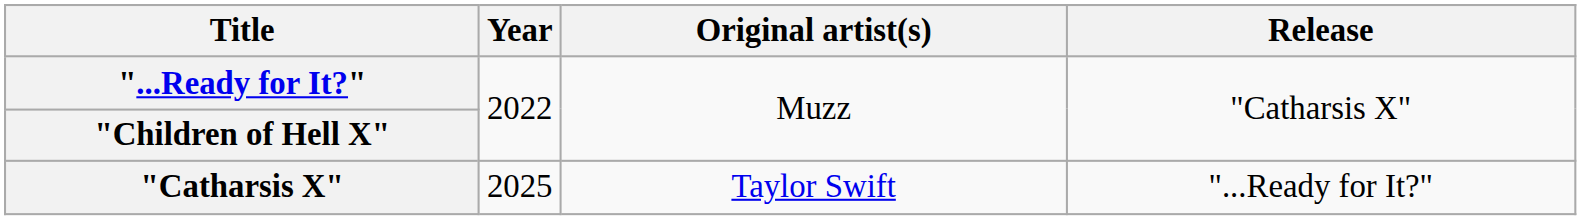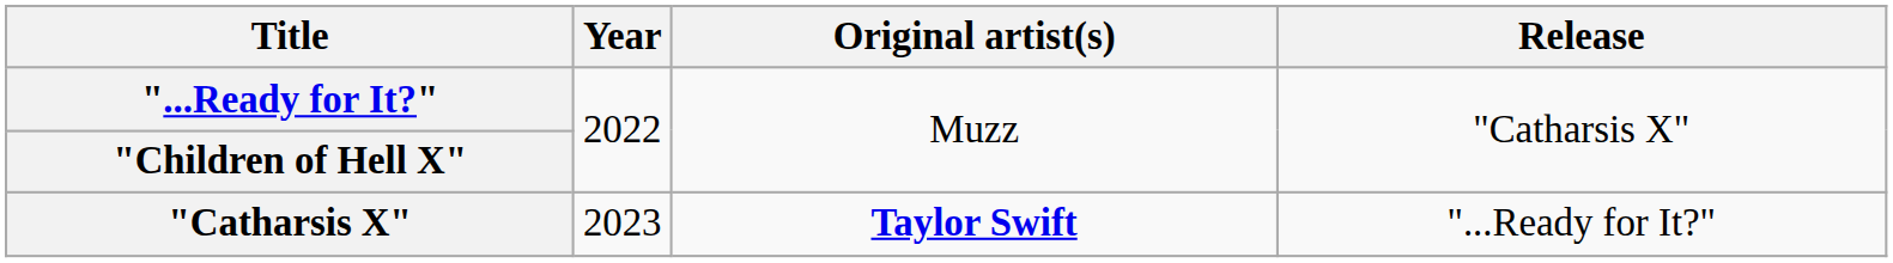row 4 | Year: 2025 -> 2023
row 4 | Original artist(s): normal -> bold
